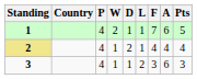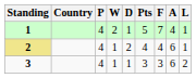columns swapped: L <-> Pts
row 2 | A: 6 -> 4
row 3 | A: 4 -> 6
